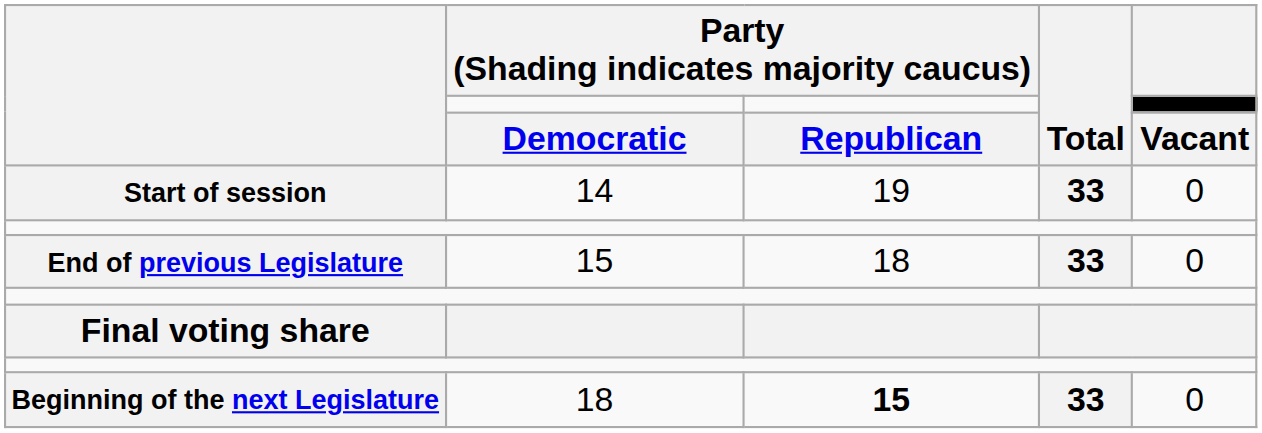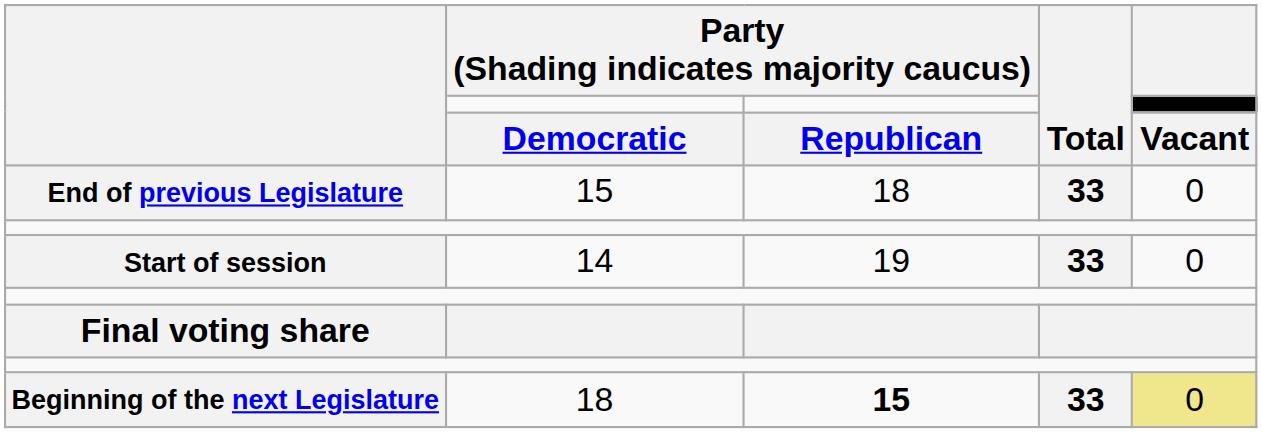rows swapped: End of previous Legislature <-> Start of session
Beginning of the next Legislature | column 5: no background -> khaki background
